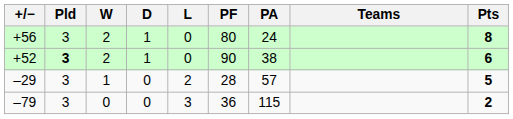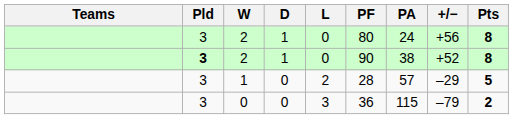columns swapped: Teams <-> +/−
row 3 | Pts: 6 -> 8
